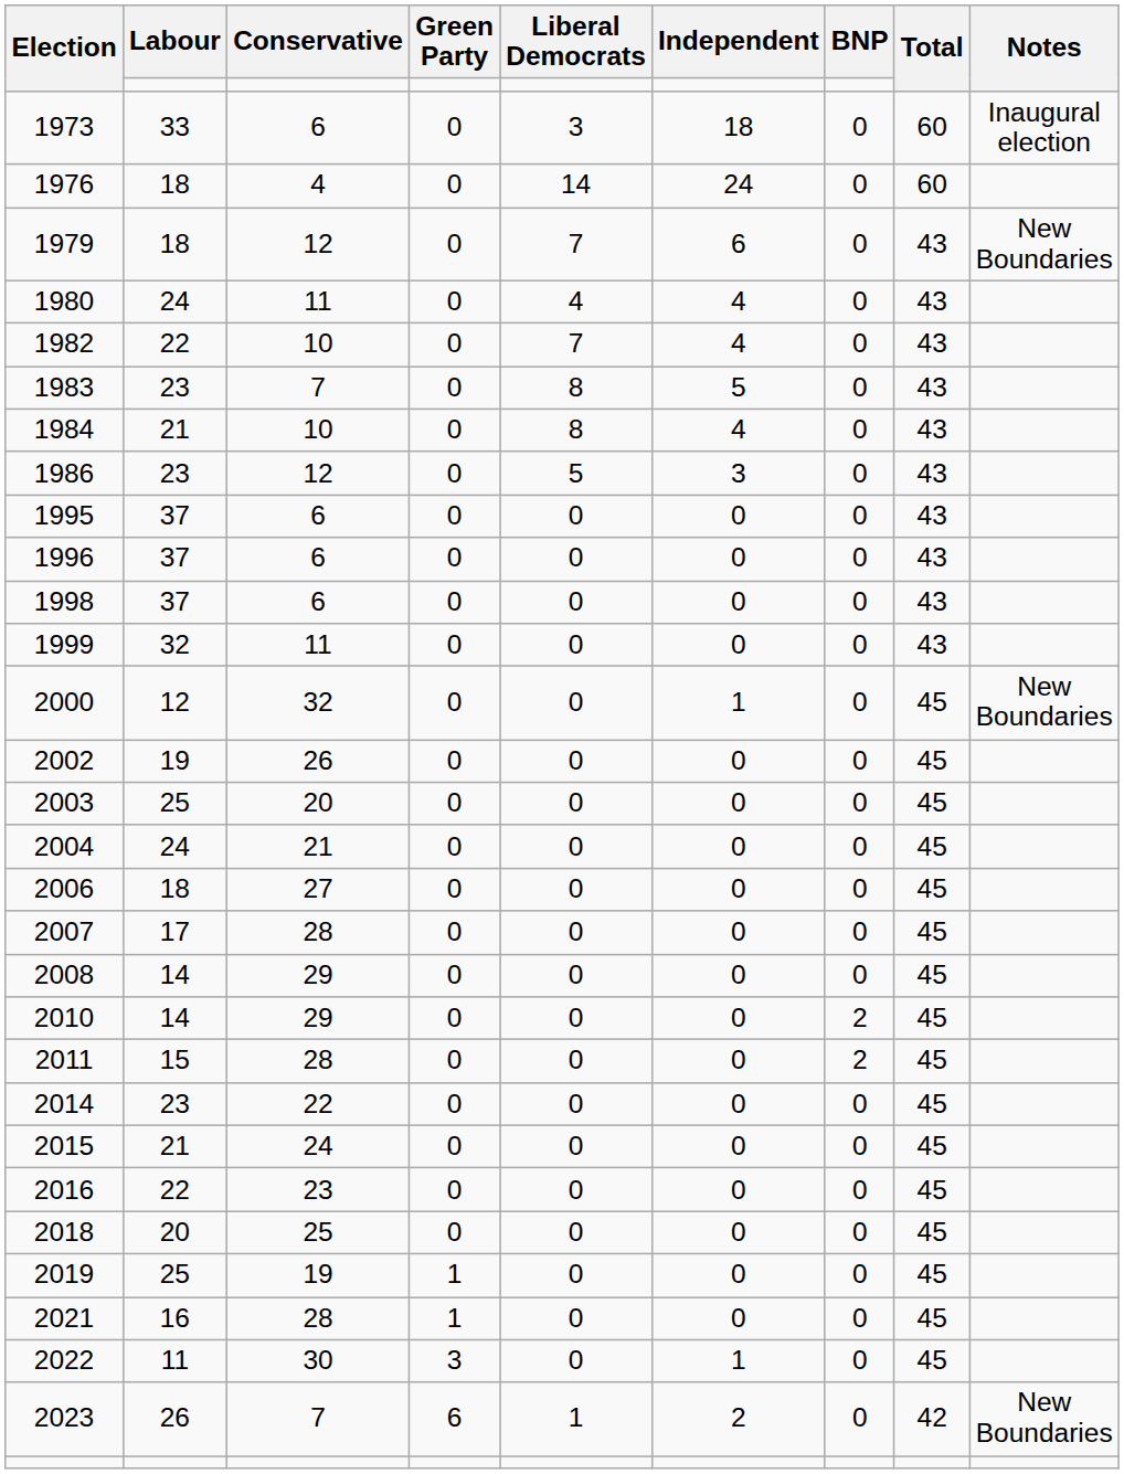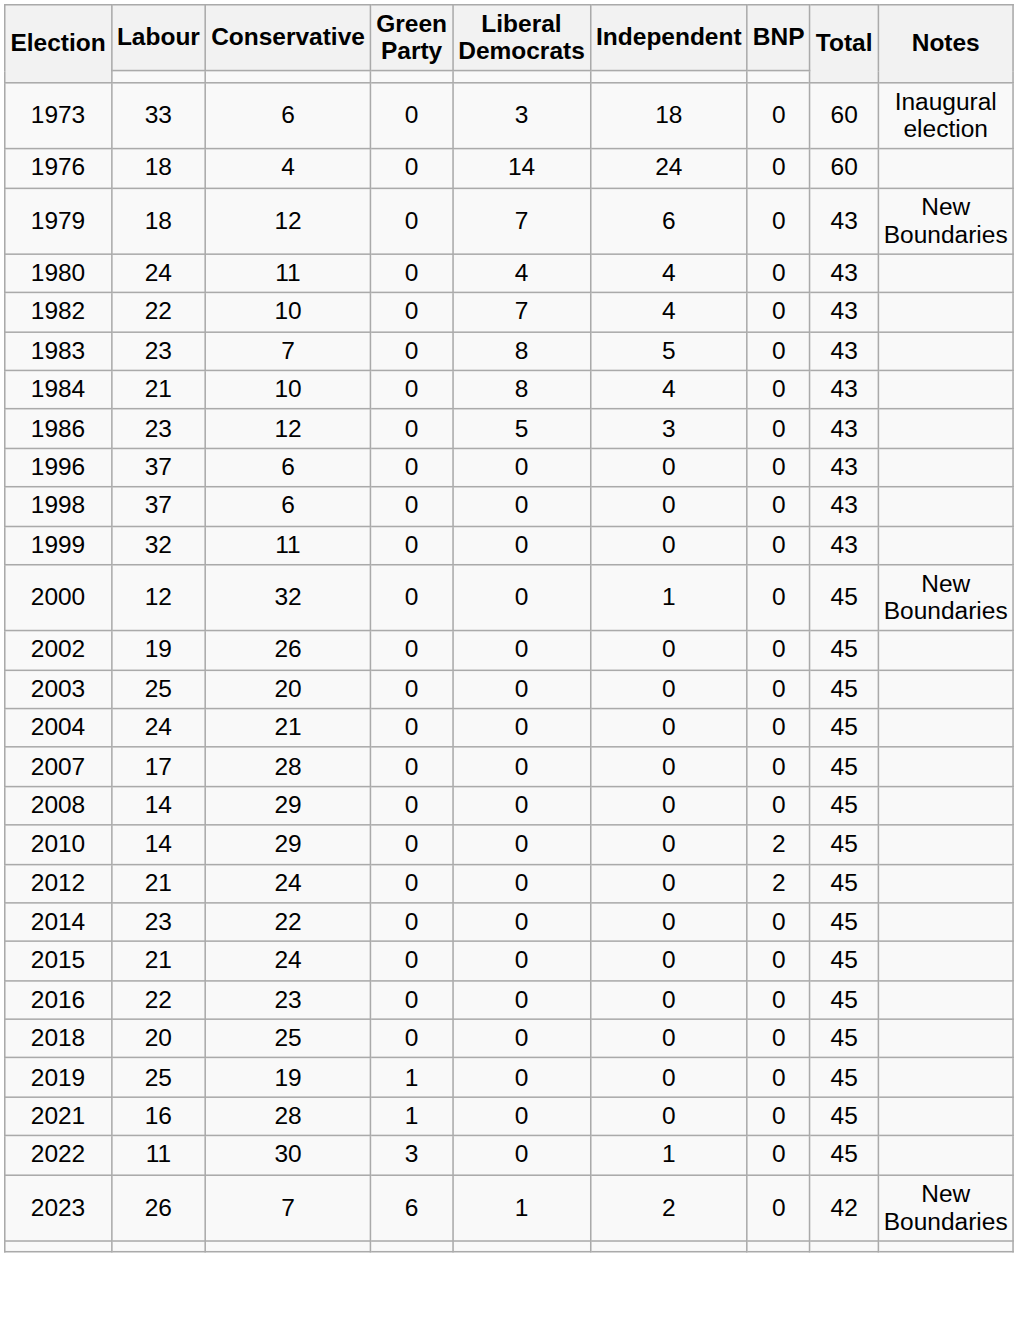- row: 1995 | 37 | 6 | 0 | 0 | 0 | 0 | 43
- row: 2006 | 18 | 27 | 0 | 0 | 0 | 0 | 45
- row: 2011 | 15 | 28 | 0 | 0 | 0 | 2 | 45
+ row: 2012 | 21 | 24 | 0 | 0 | 0 | 2 | 45
